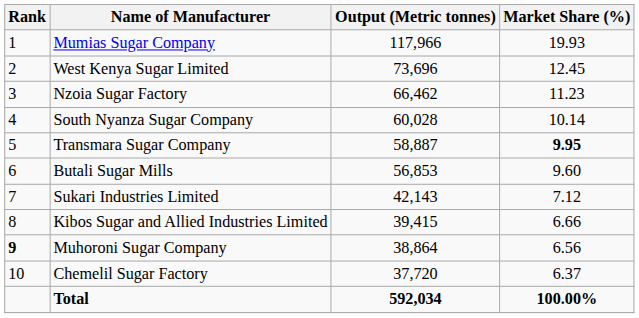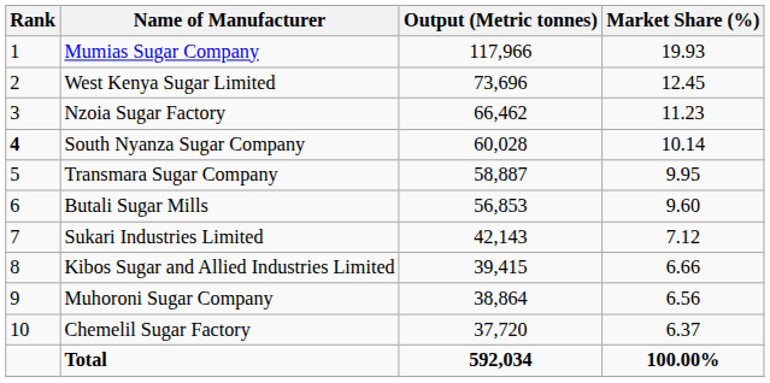South Nyanza Sugar Company | Rank: normal -> bold
Transmara Sugar Company | Market Share (%): bold -> normal
Muhoroni Sugar Company | Rank: bold -> normal
